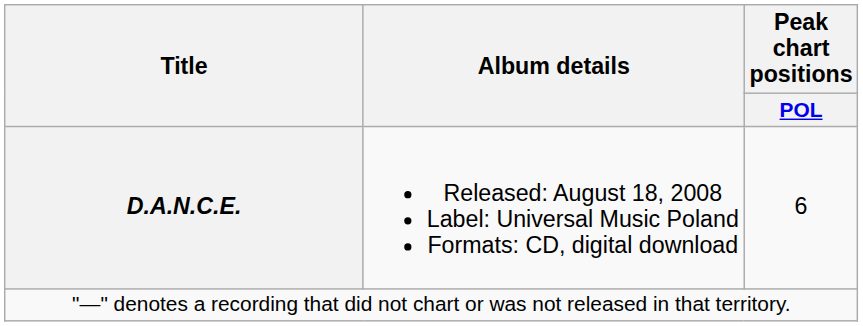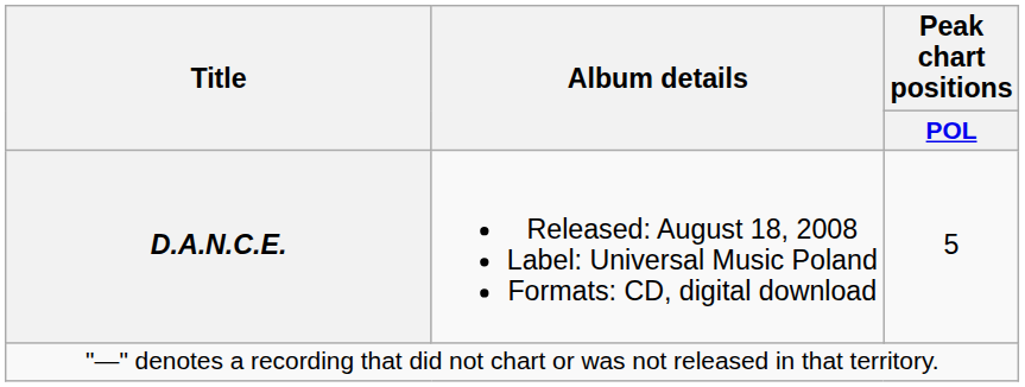D.A.N.C.E. | Peak chart positions / POL: 6 -> 5
